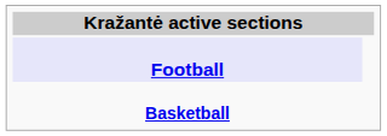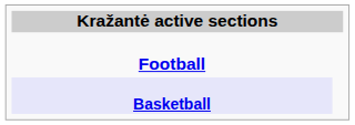Football | column 1: lavender background -> no background
Basketball | column 1: no background -> lavender background
